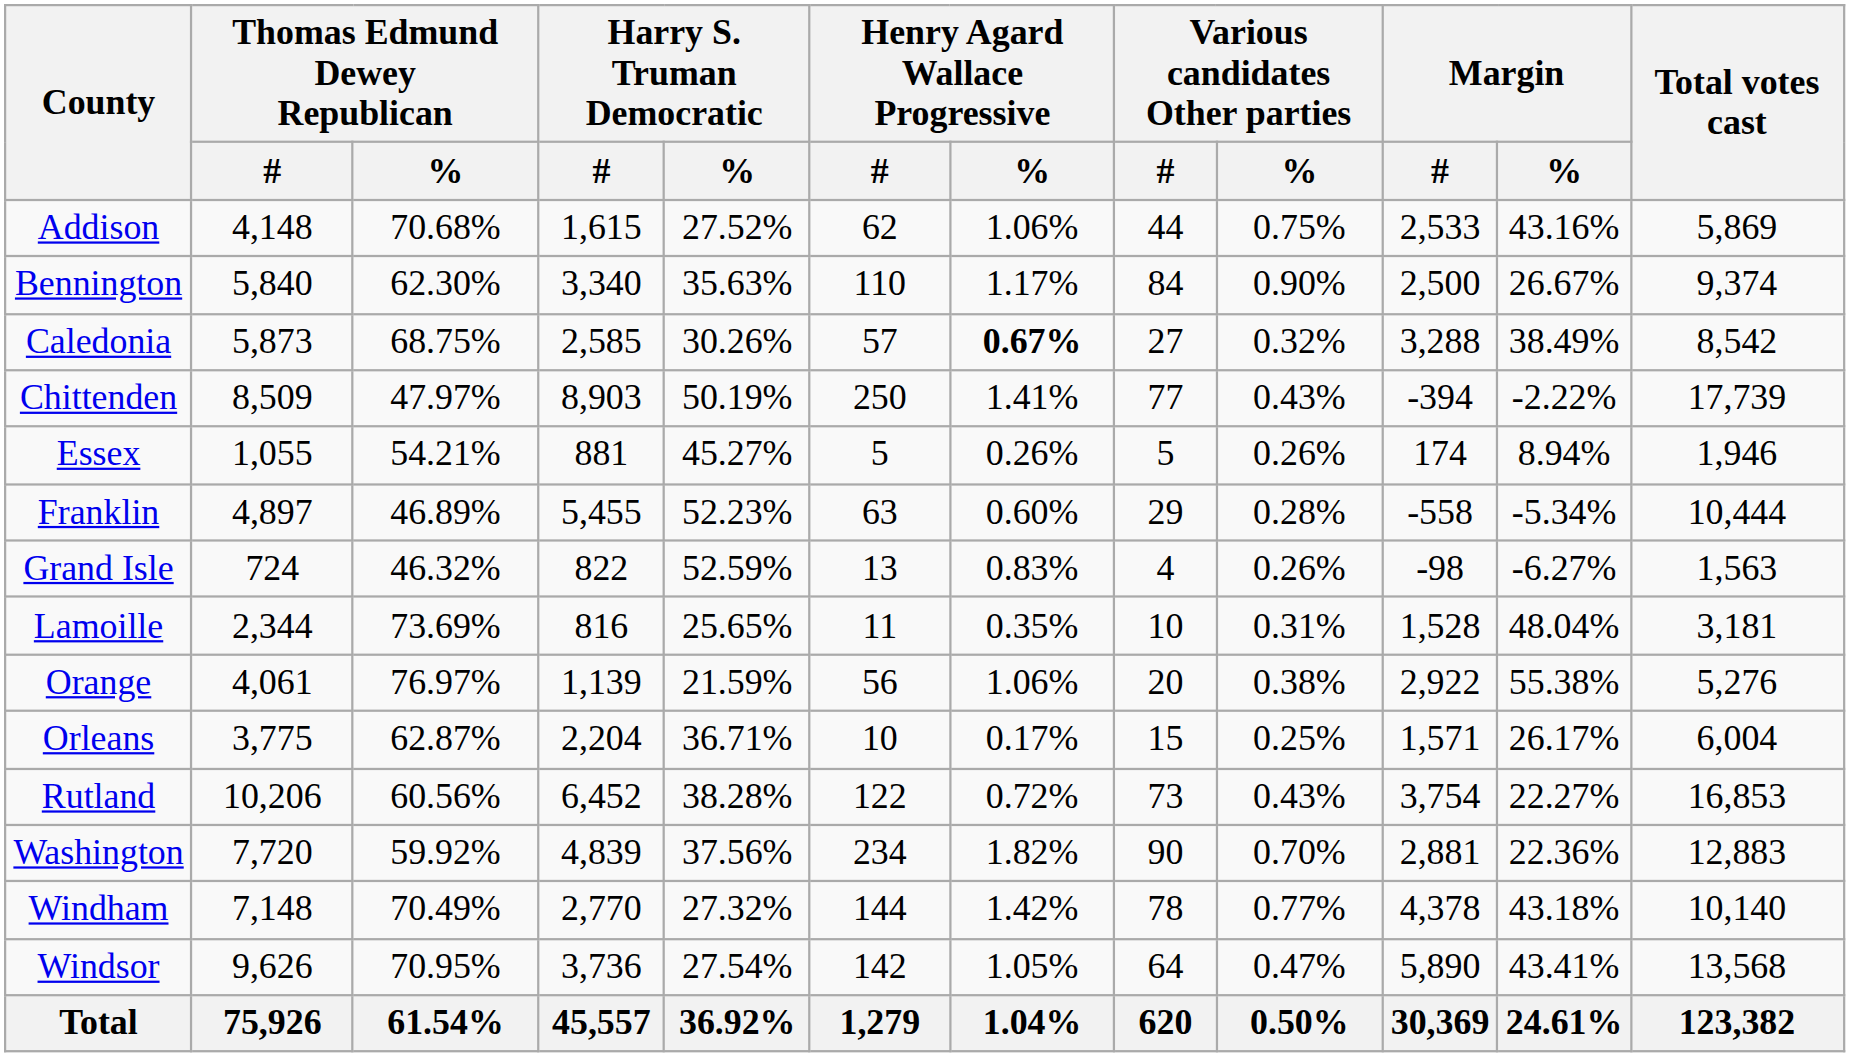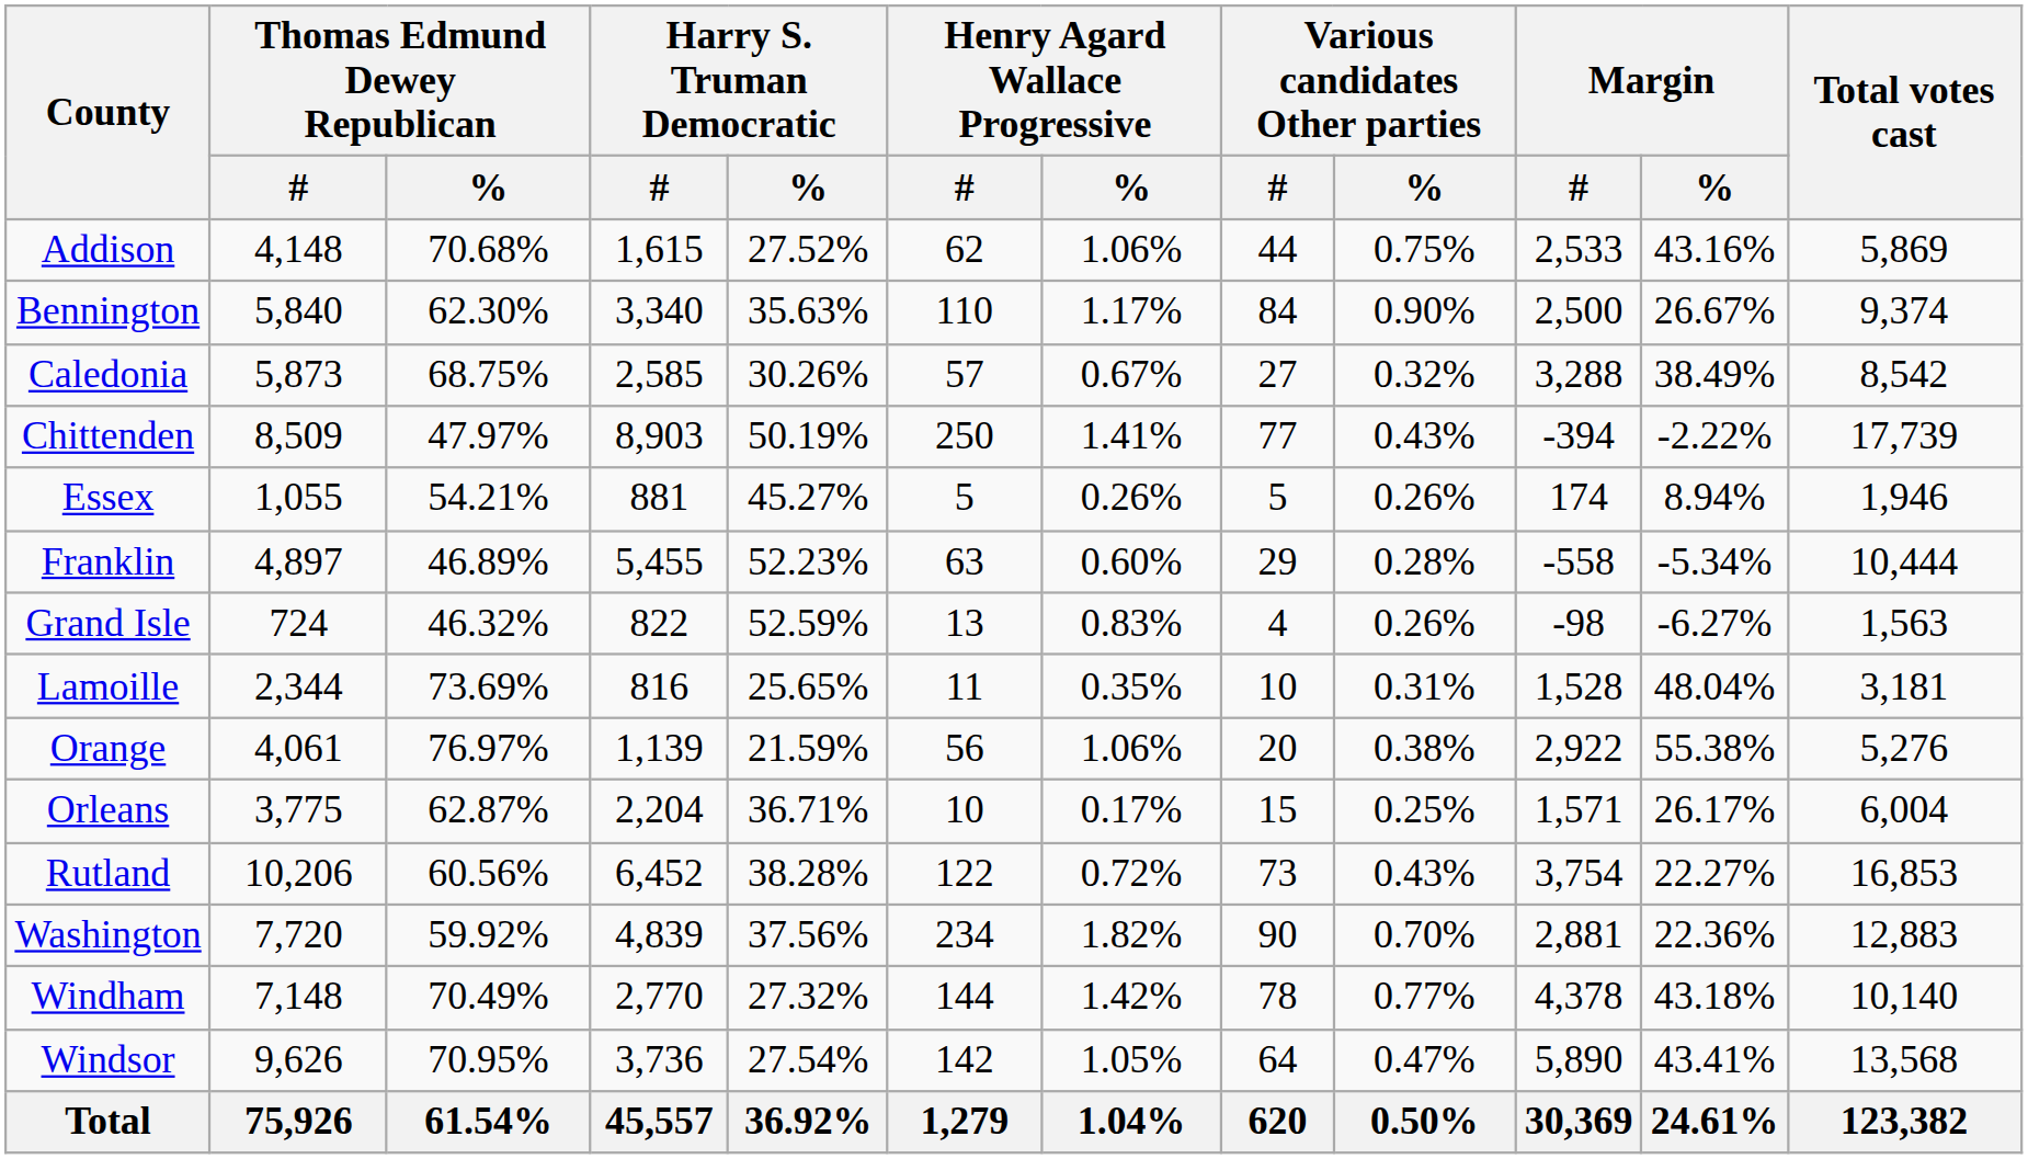Caledonia | Henry Agard Wallace Progressive / %: bold -> normal
